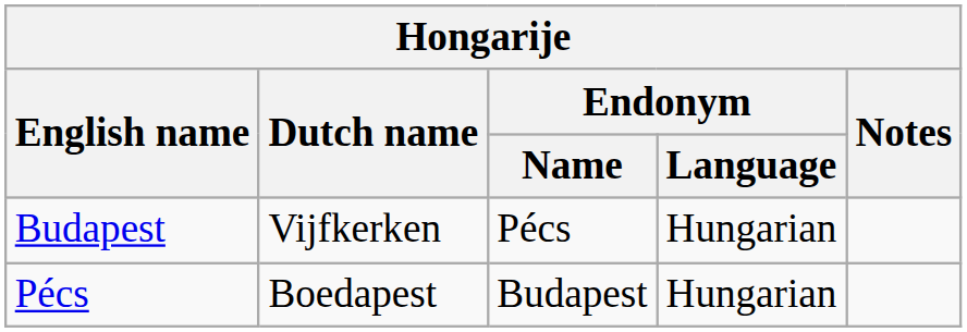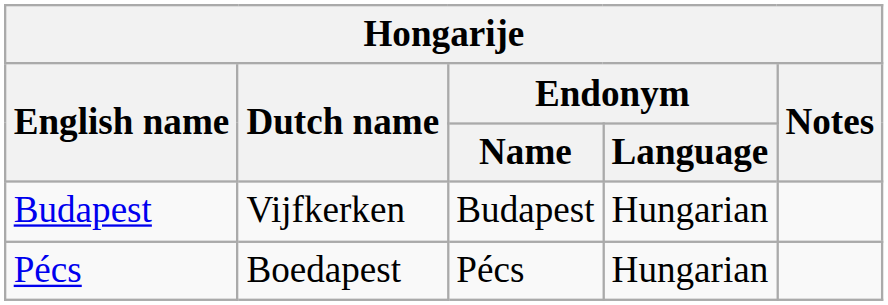row 4 | Endonym / Name: Pécs -> Budapest
row 5 | Endonym / Name: Budapest -> Pécs
